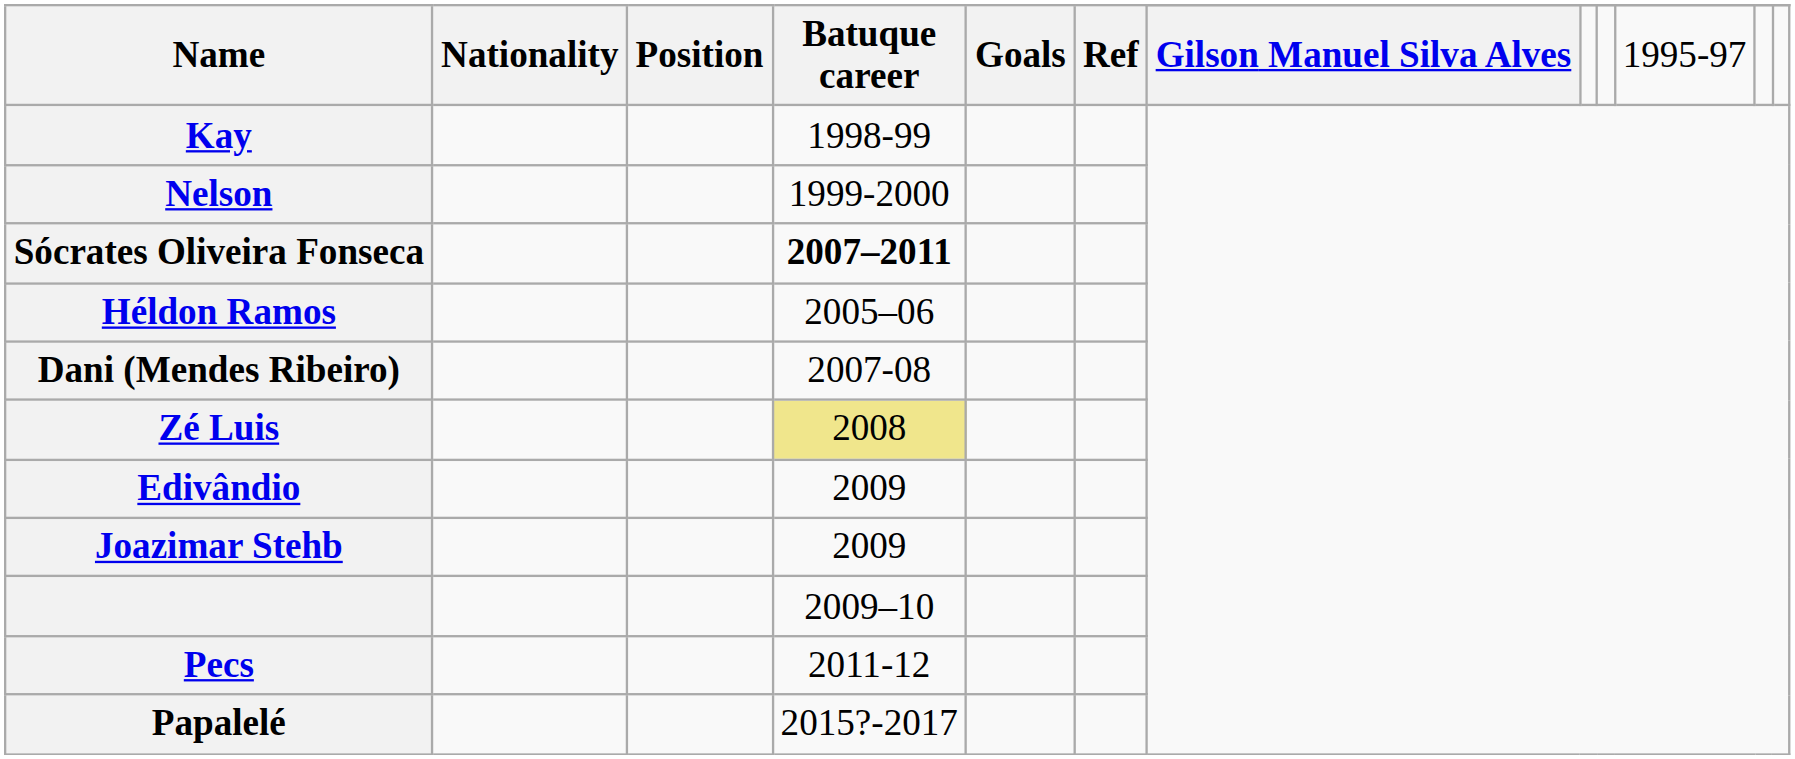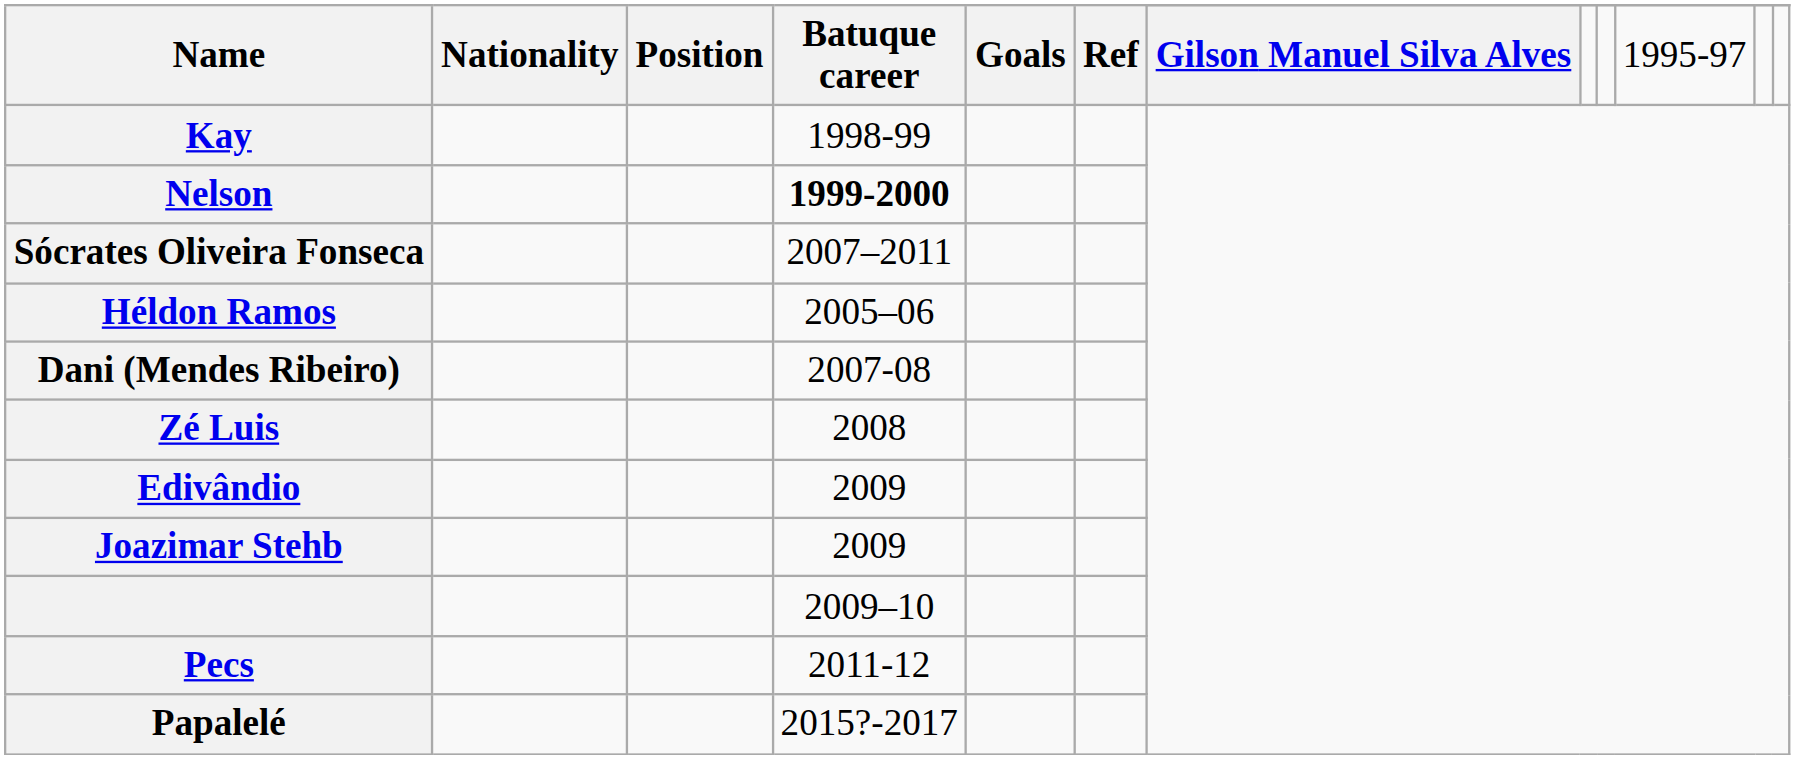Nelson | Batuque career: normal -> bold
Sócrates Oliveira Fonseca | Batuque career: bold -> normal
Zé Luis | Batuque career: khaki background -> no background
